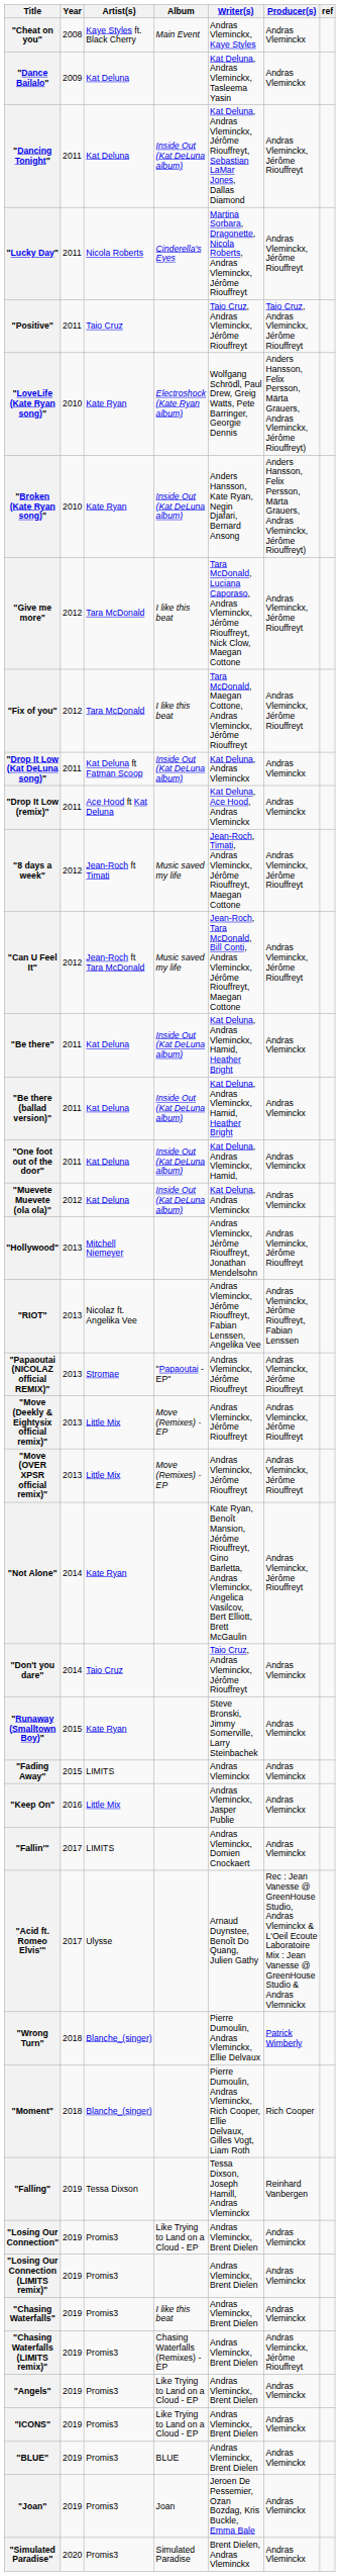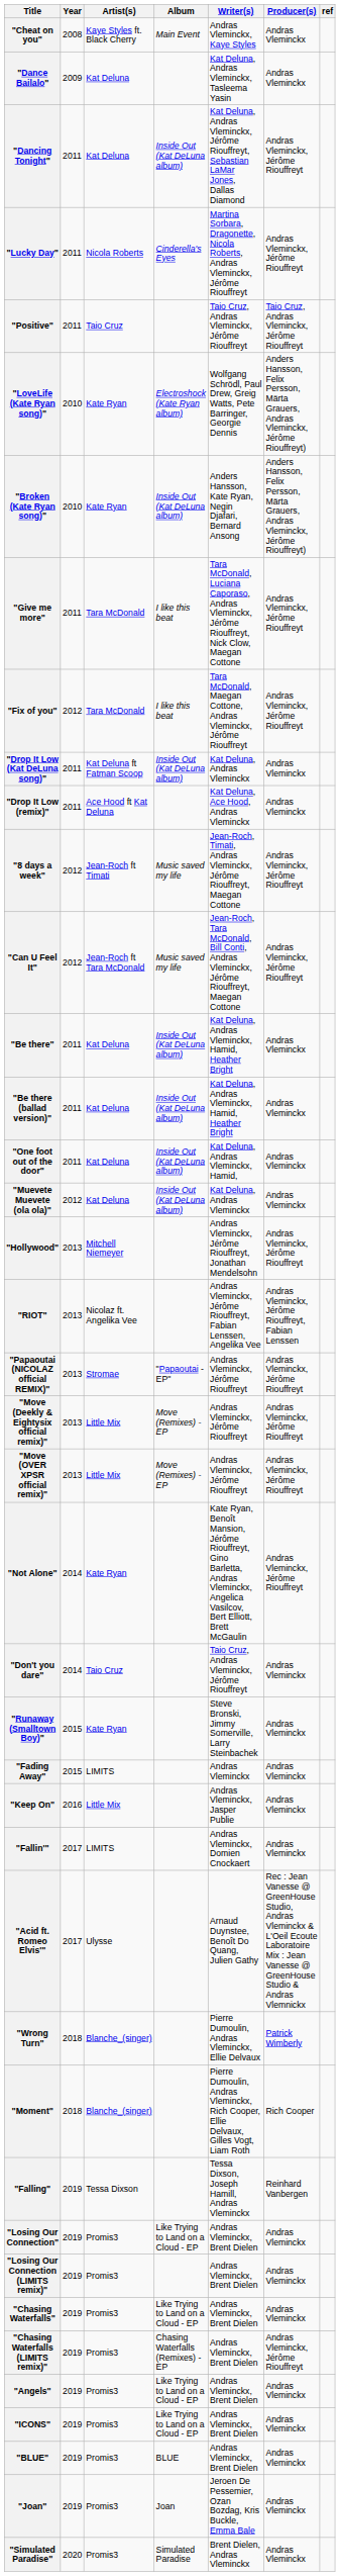"Give me more" | Year: 2012 -> 2011
"Chasing Waterfalls" | Album: I like this beat -> Like Trying to Land on a Cloud - EP
